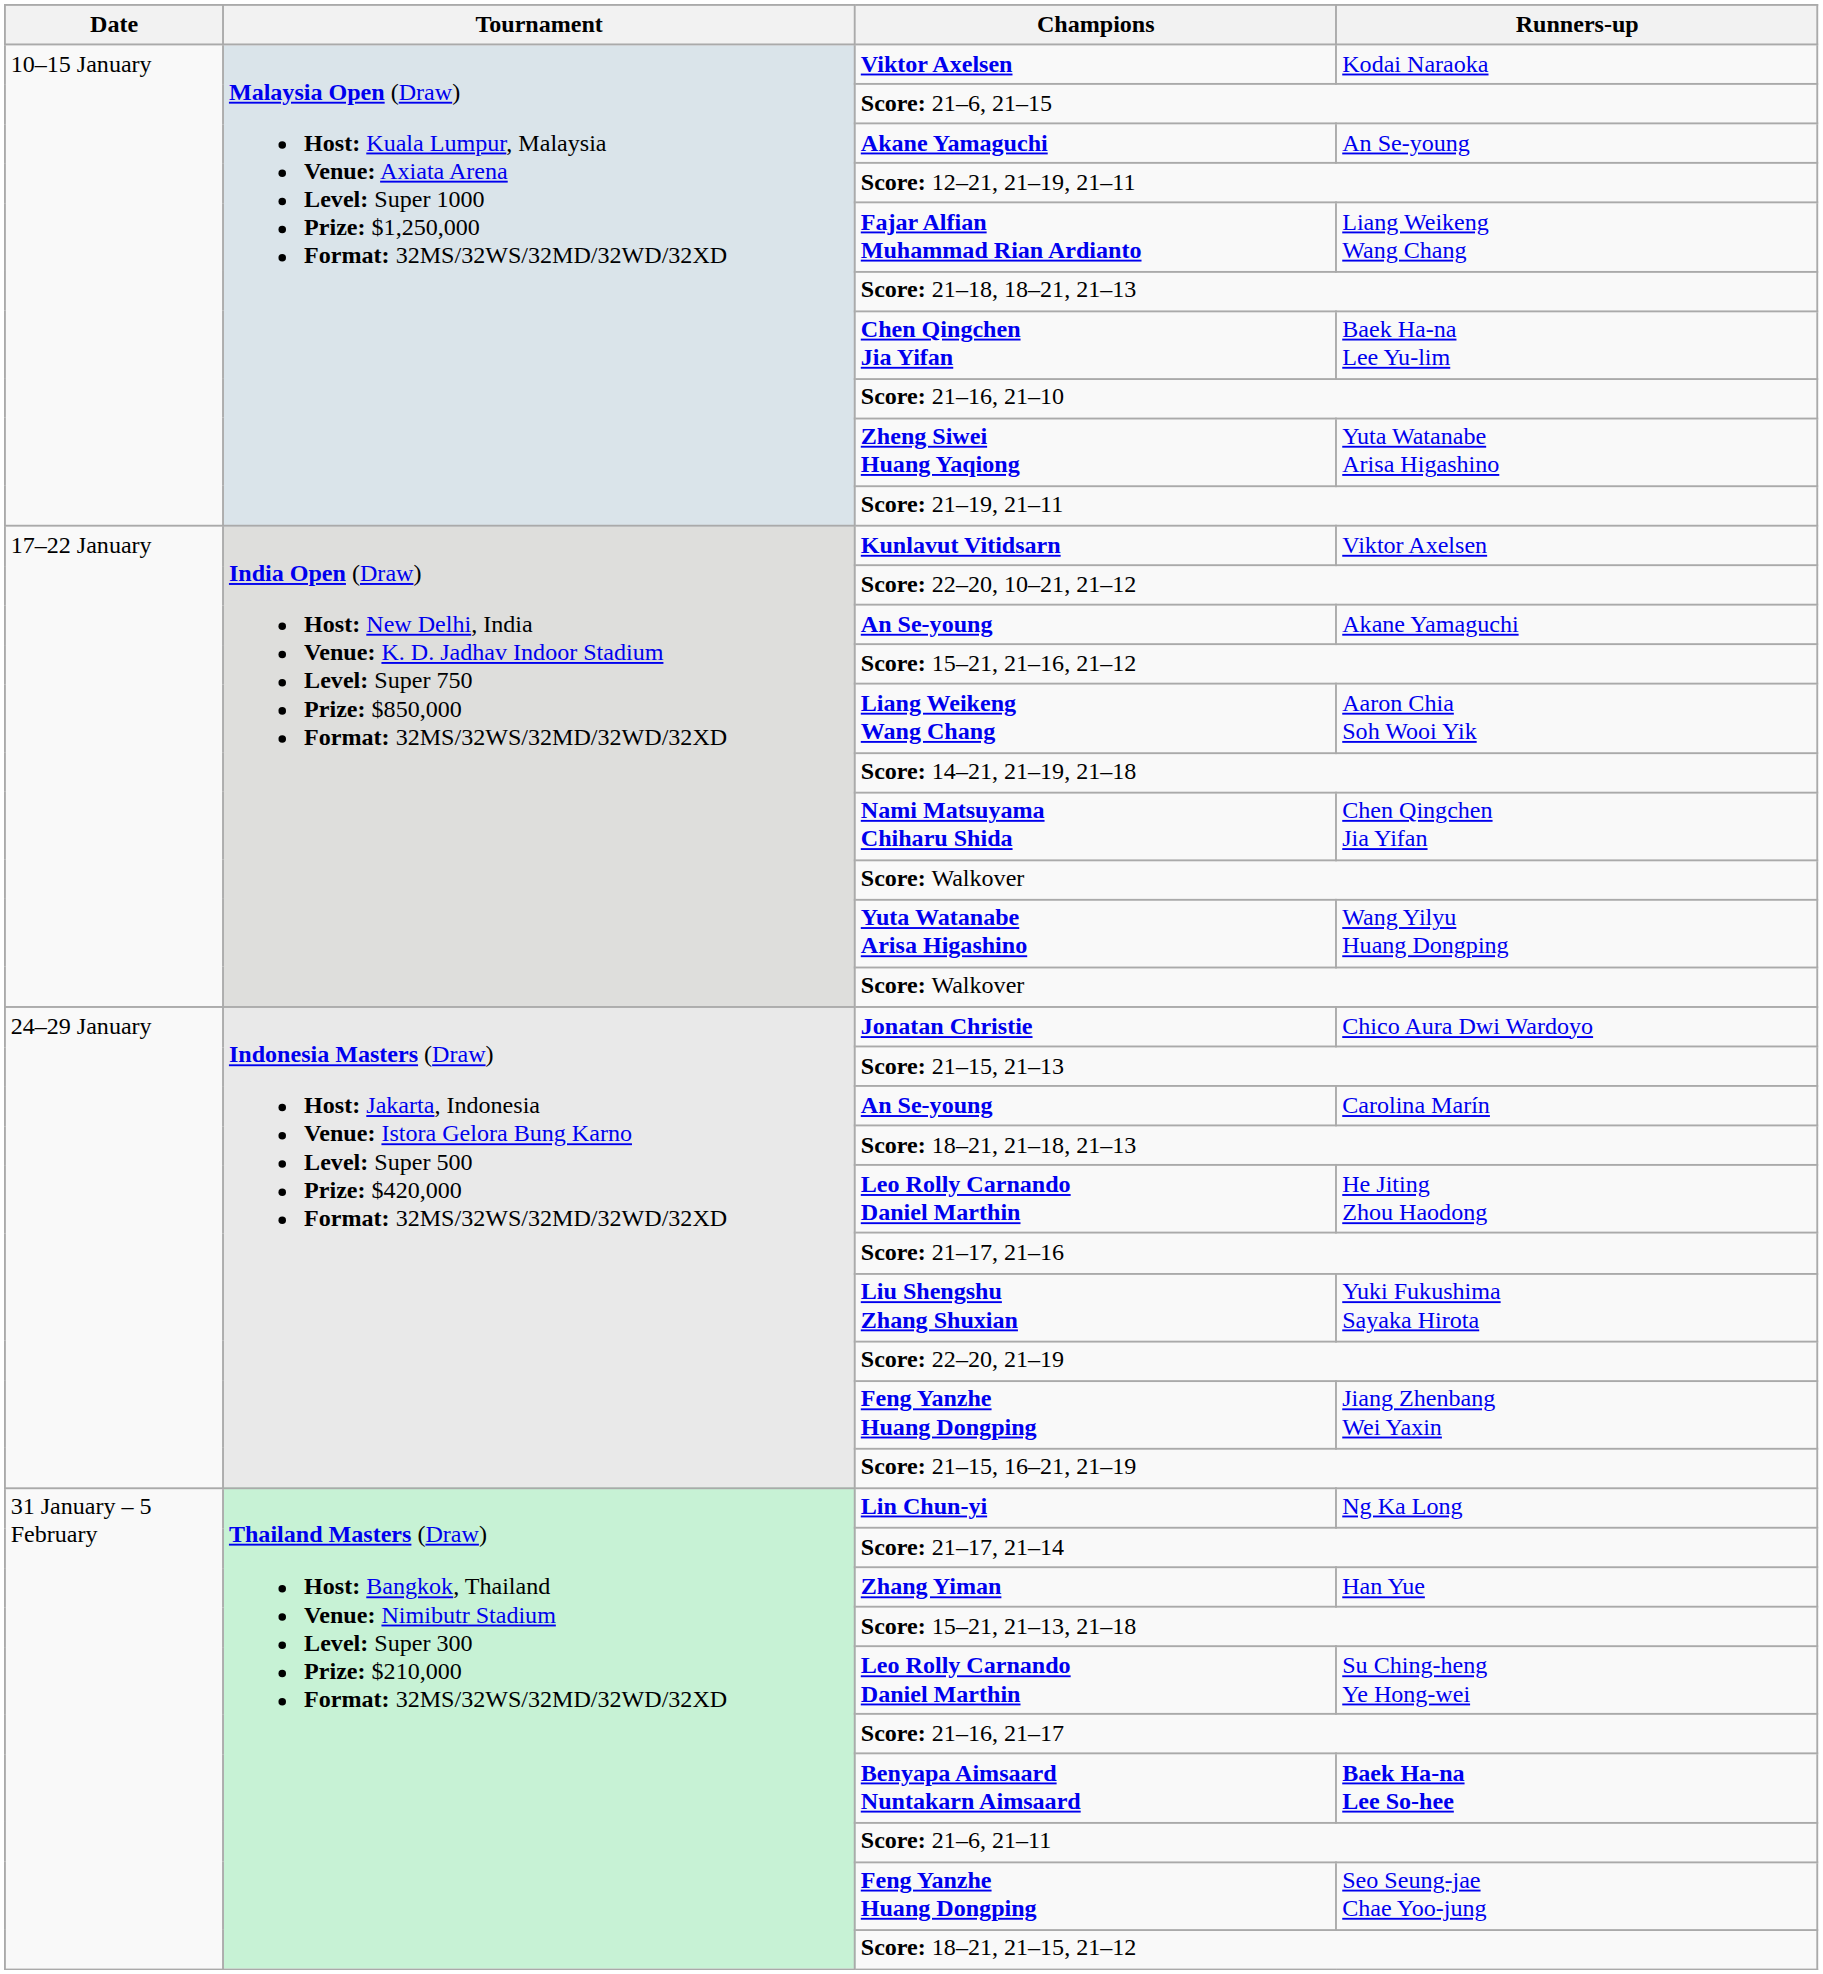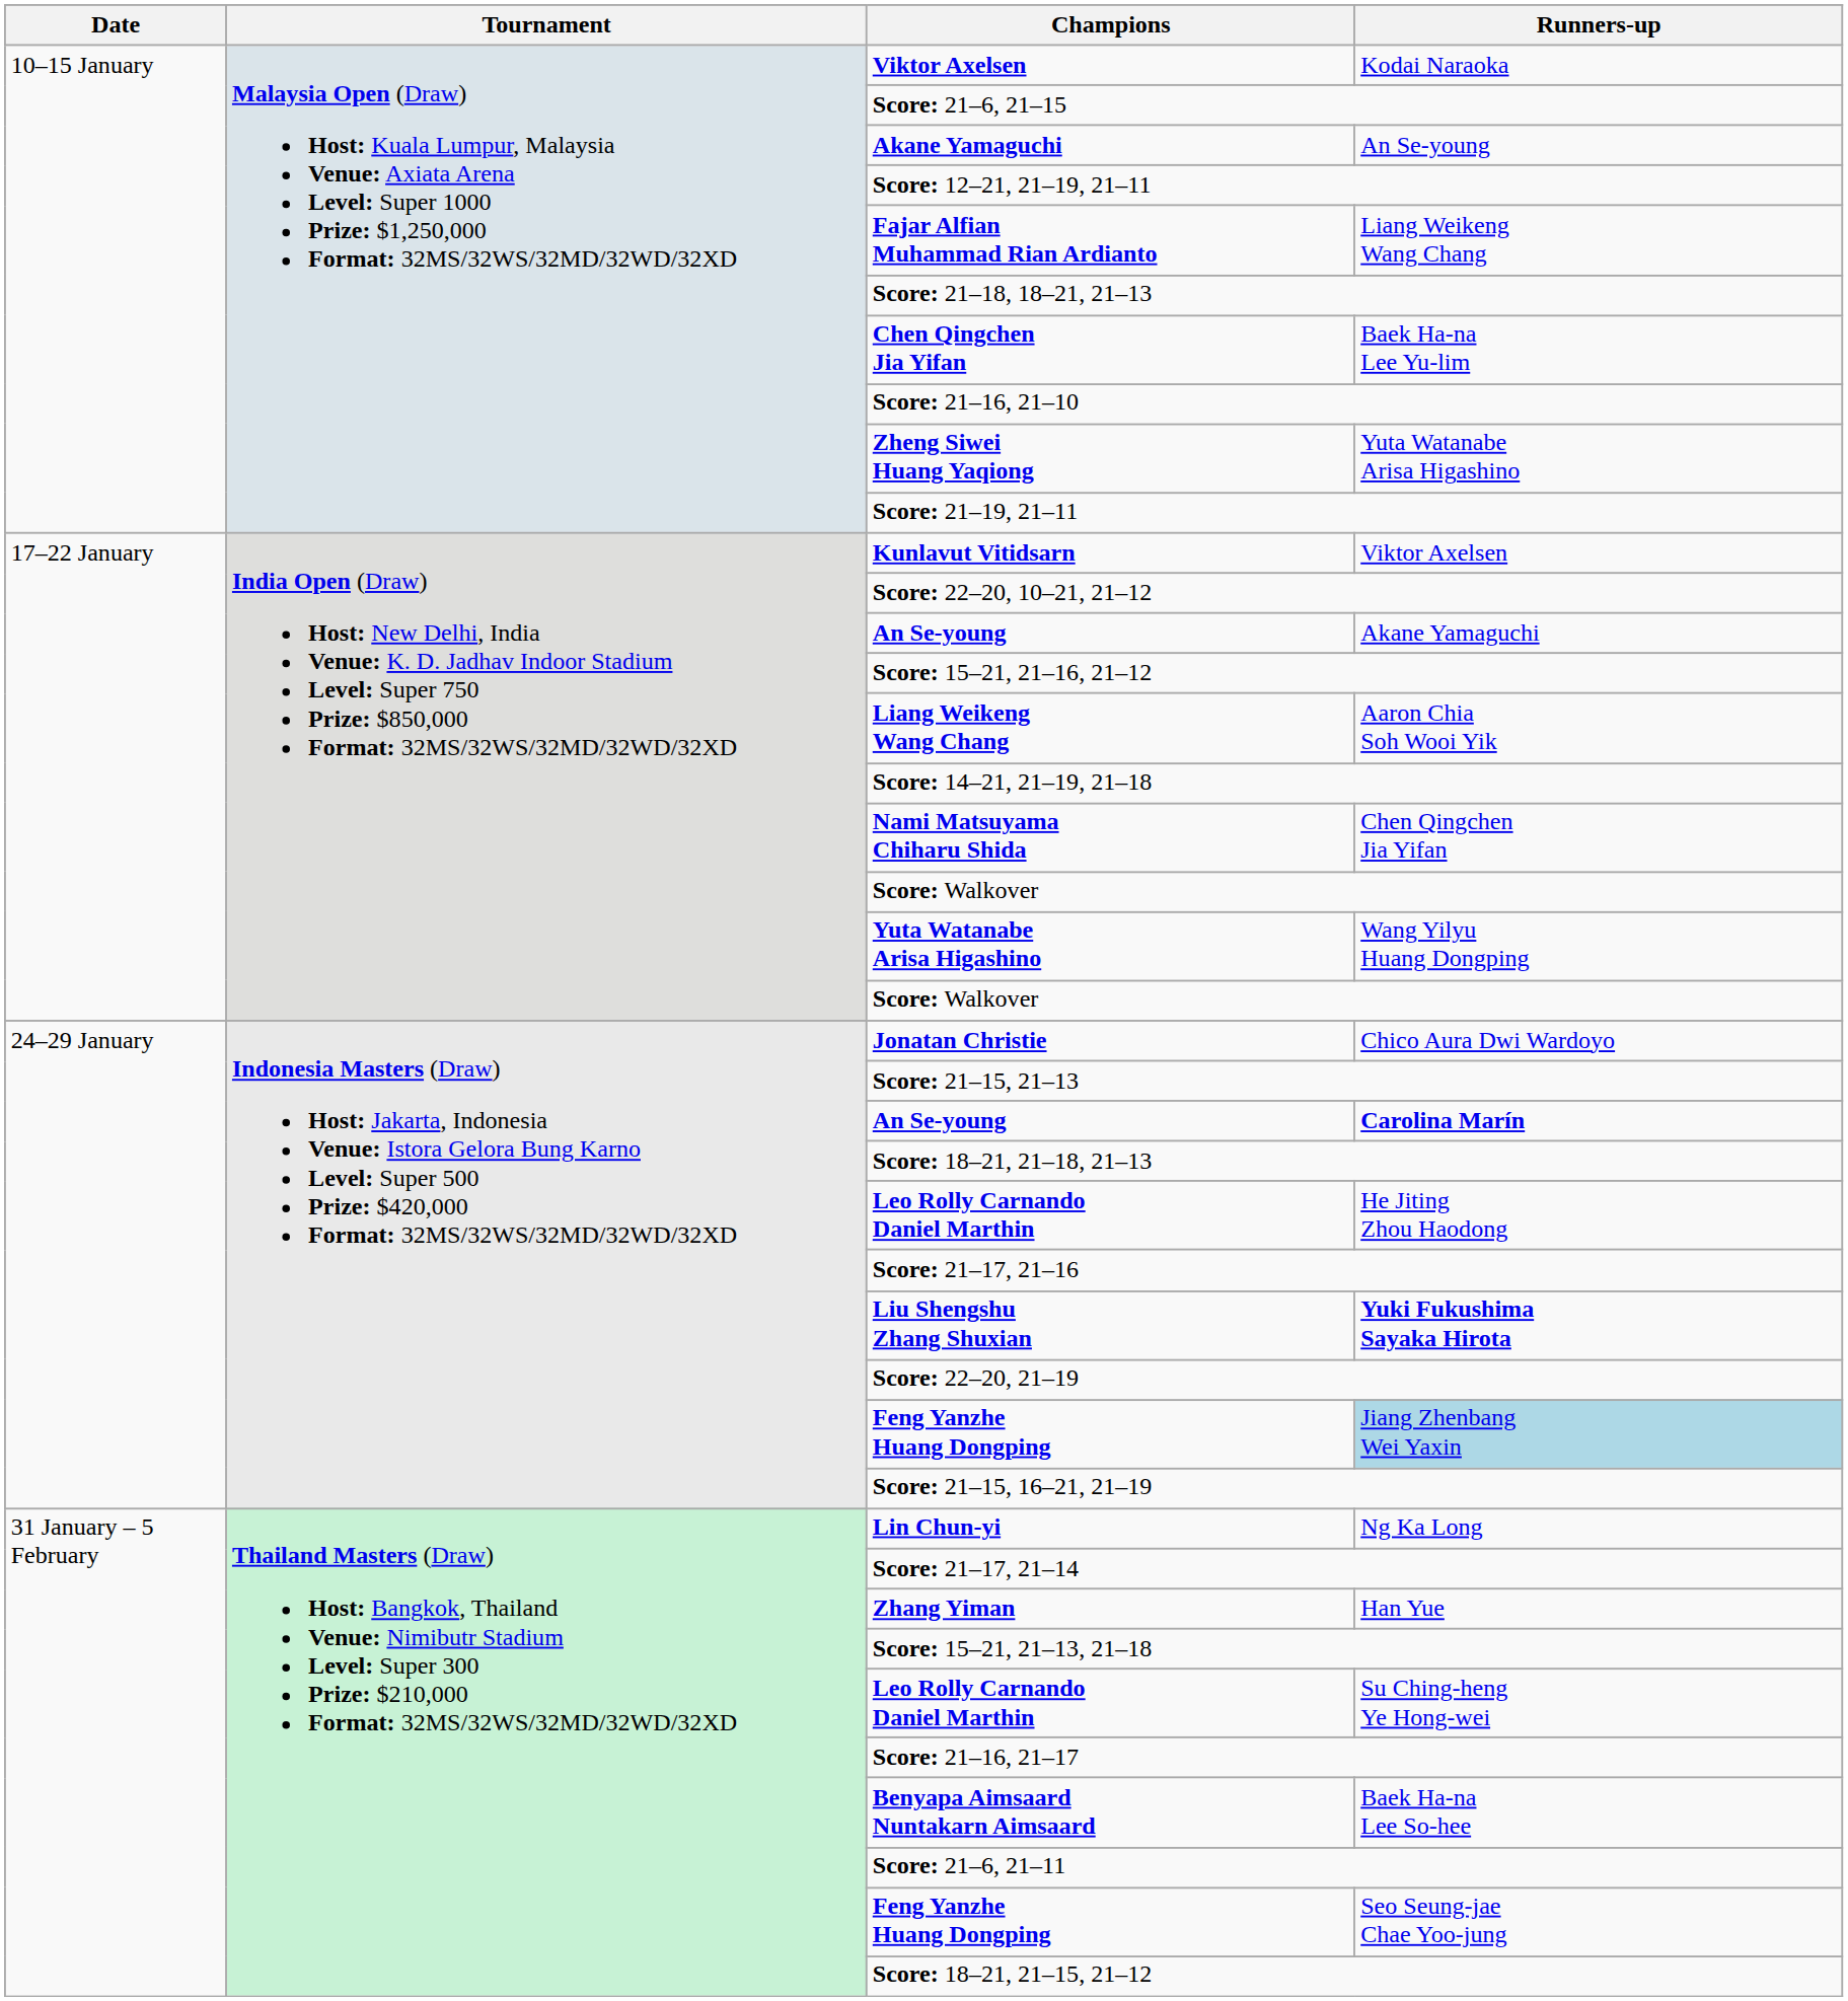Carolina Marín | Runners-up: normal -> bold
Yuki Fukushima Sayaka Hirota | Runners-up: normal -> bold
Jiang Zhenbang Wei Yaxin | Runners-up: no background -> lightblue background
Baek Ha-na Lee So-hee | Runners-up: bold -> normal
